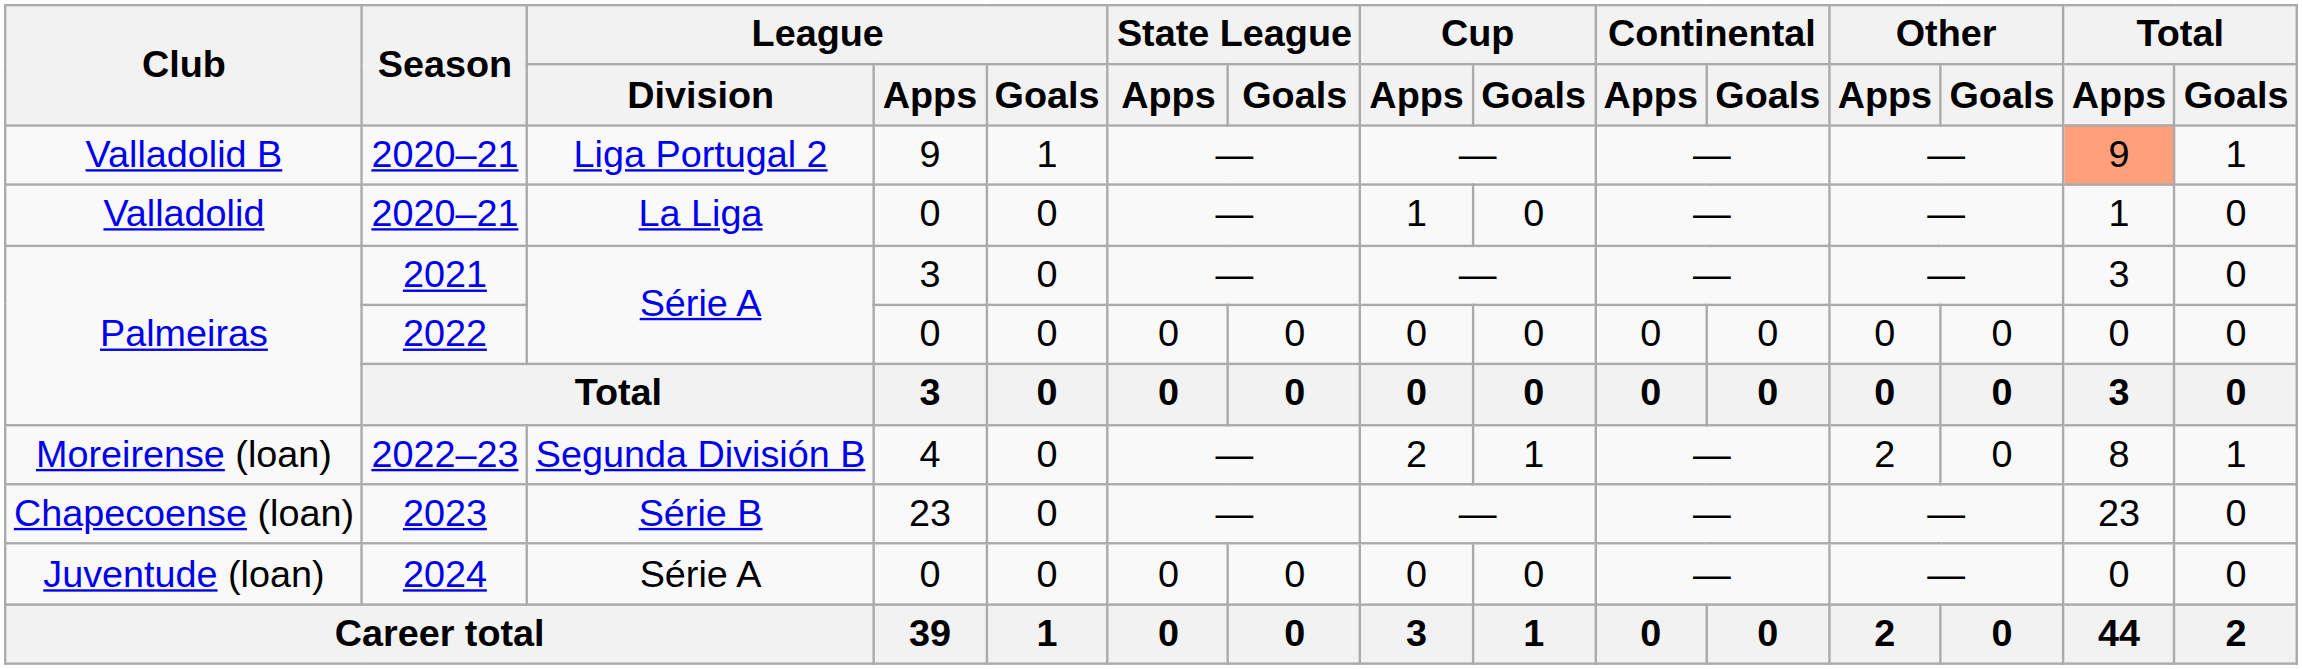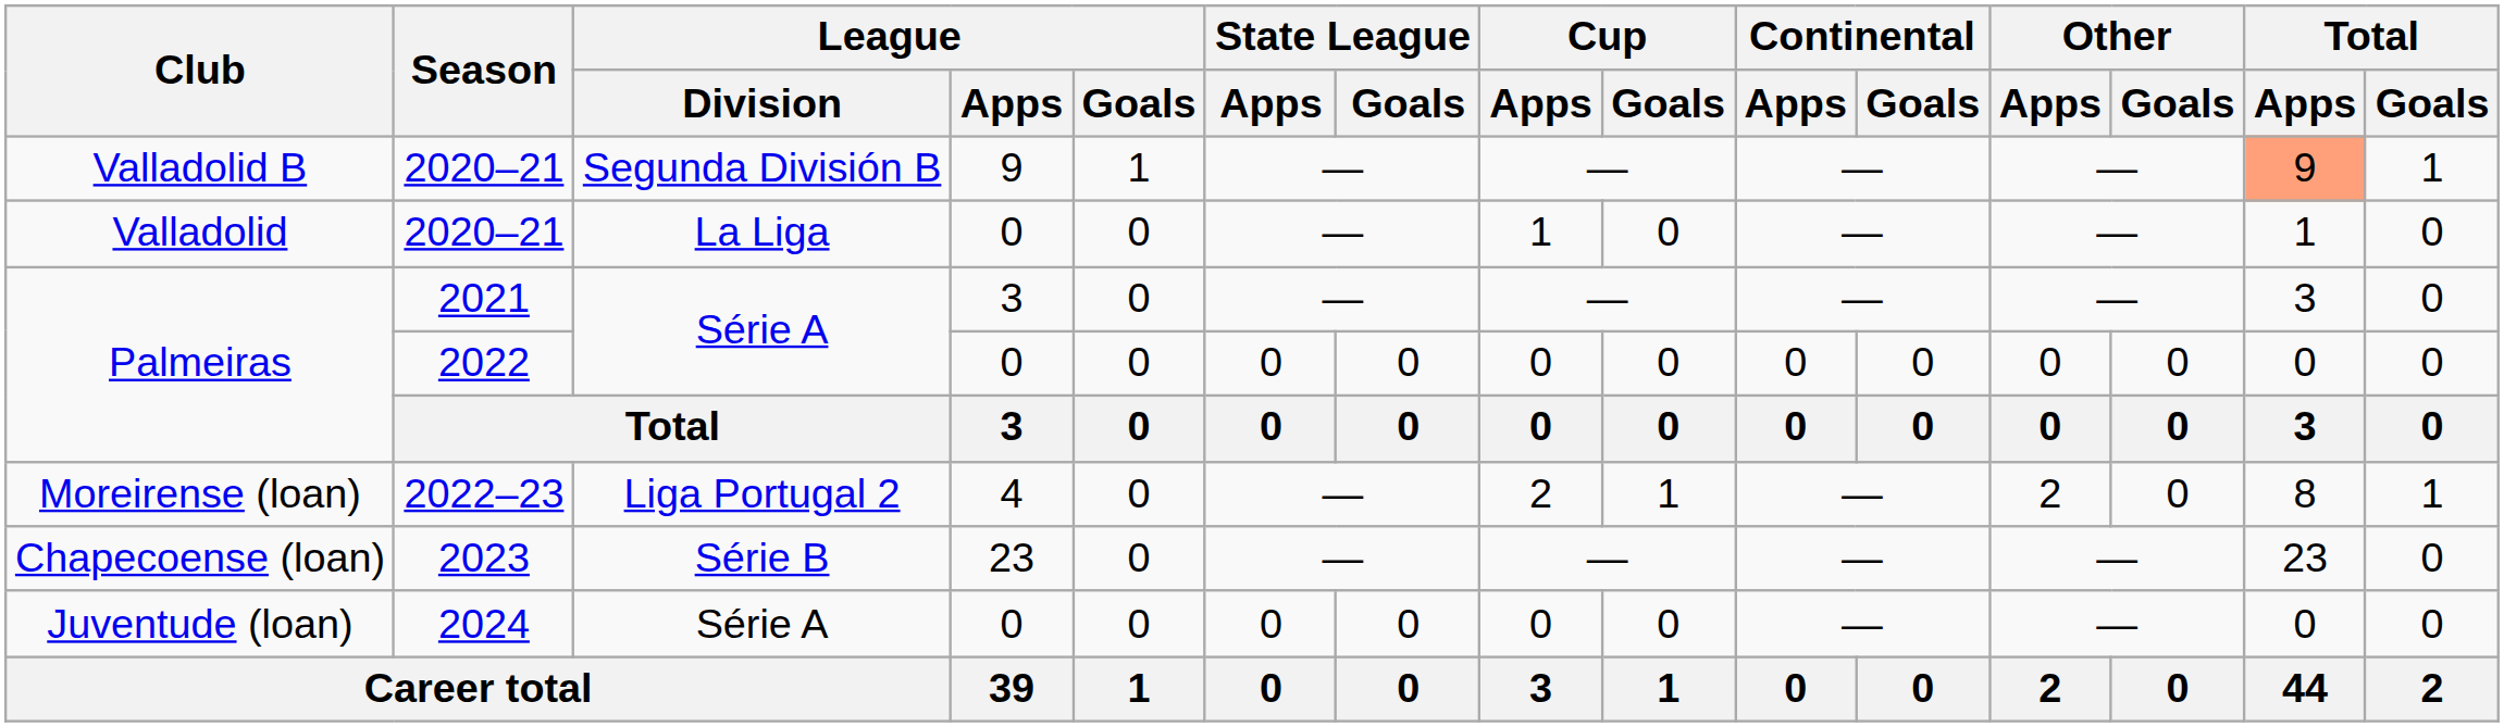Valladolid B | League / Division: Liga Portugal 2 -> Segunda División B
Moreirense (loan) | League / Division: Segunda División B -> Liga Portugal 2
